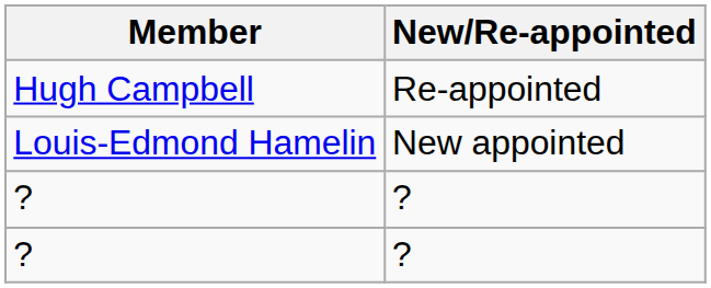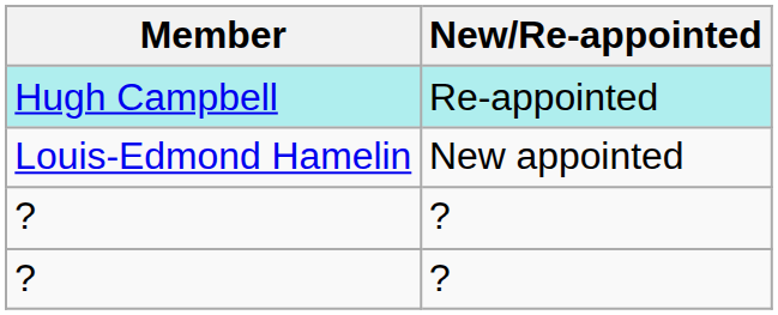row 2 | Member: no background -> paleturquoise background
row 2 | New/Re-appointed: no background -> paleturquoise background
